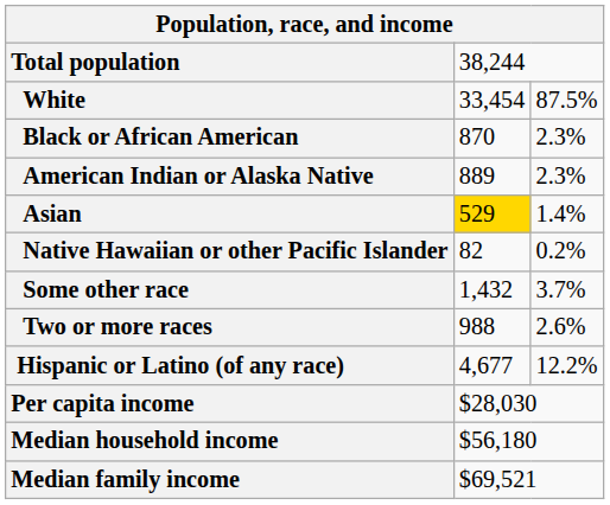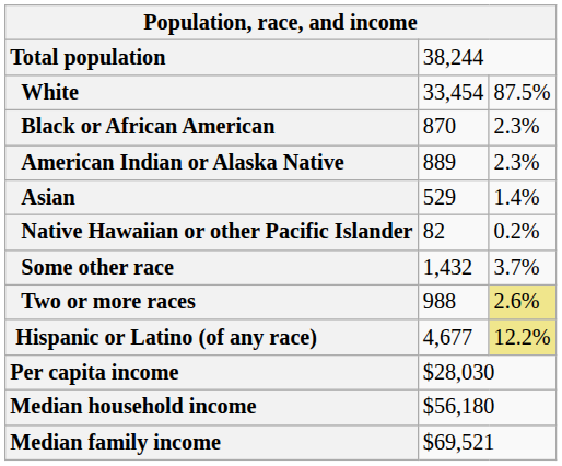Asian | column 2: gold background -> no background
Two or more races | column 3: no background -> khaki background
Hispanic or Latino (of any race) | column 3: no background -> khaki background
